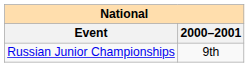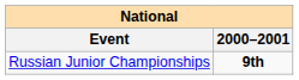Russian Junior Championships | 2000–2001: normal -> bold
